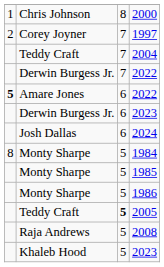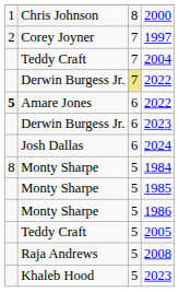Derwin Burgess Jr. / 2022 | column 3: no background -> khaki background
2005 | column 3: bold -> normal
